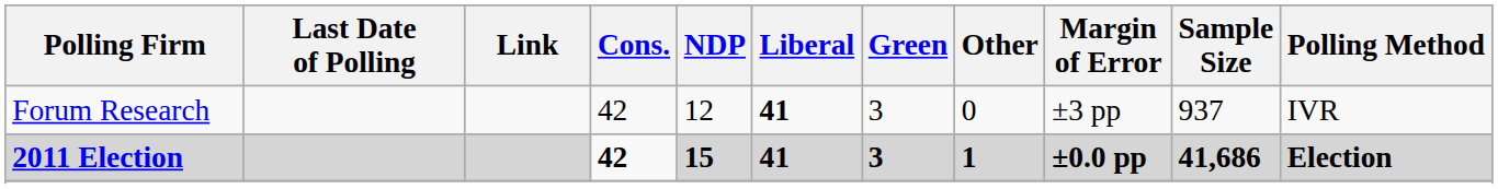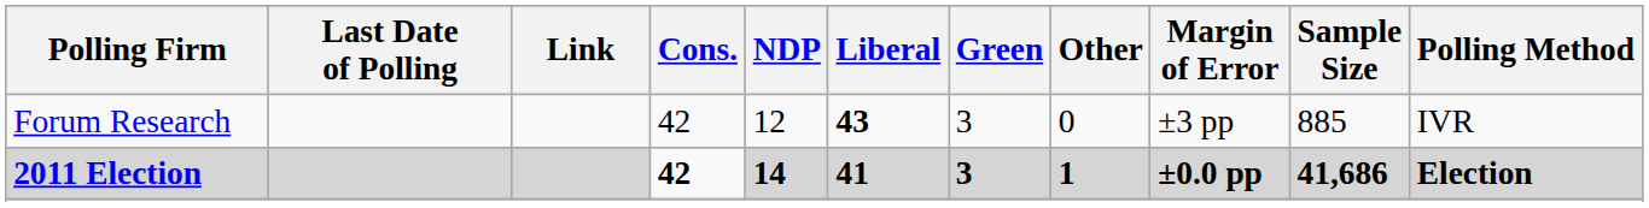Forum Research | Liberal: 41 -> 43
Forum Research | Sample Size: 937 -> 885
2011 Election | NDP: 15 -> 14
